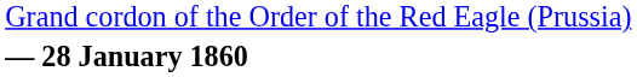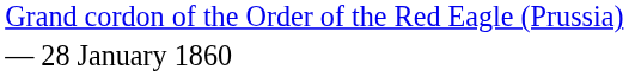— 28 January 1860 | column 1: bold -> normal
